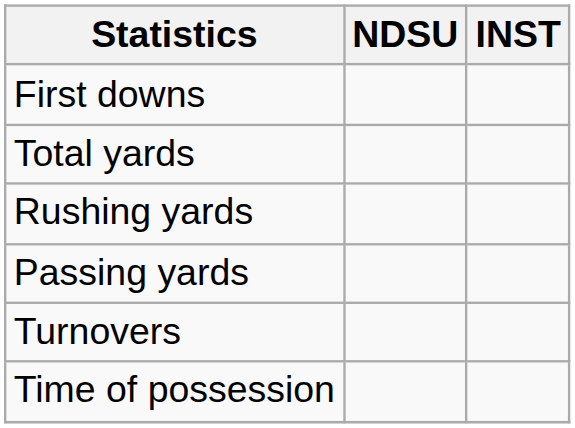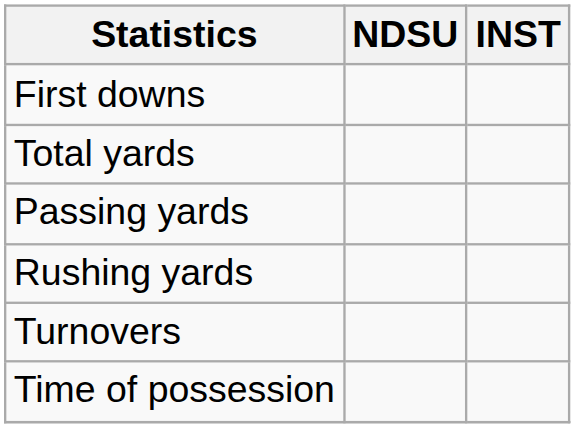rows swapped: Rushing yards <-> Passing yards
